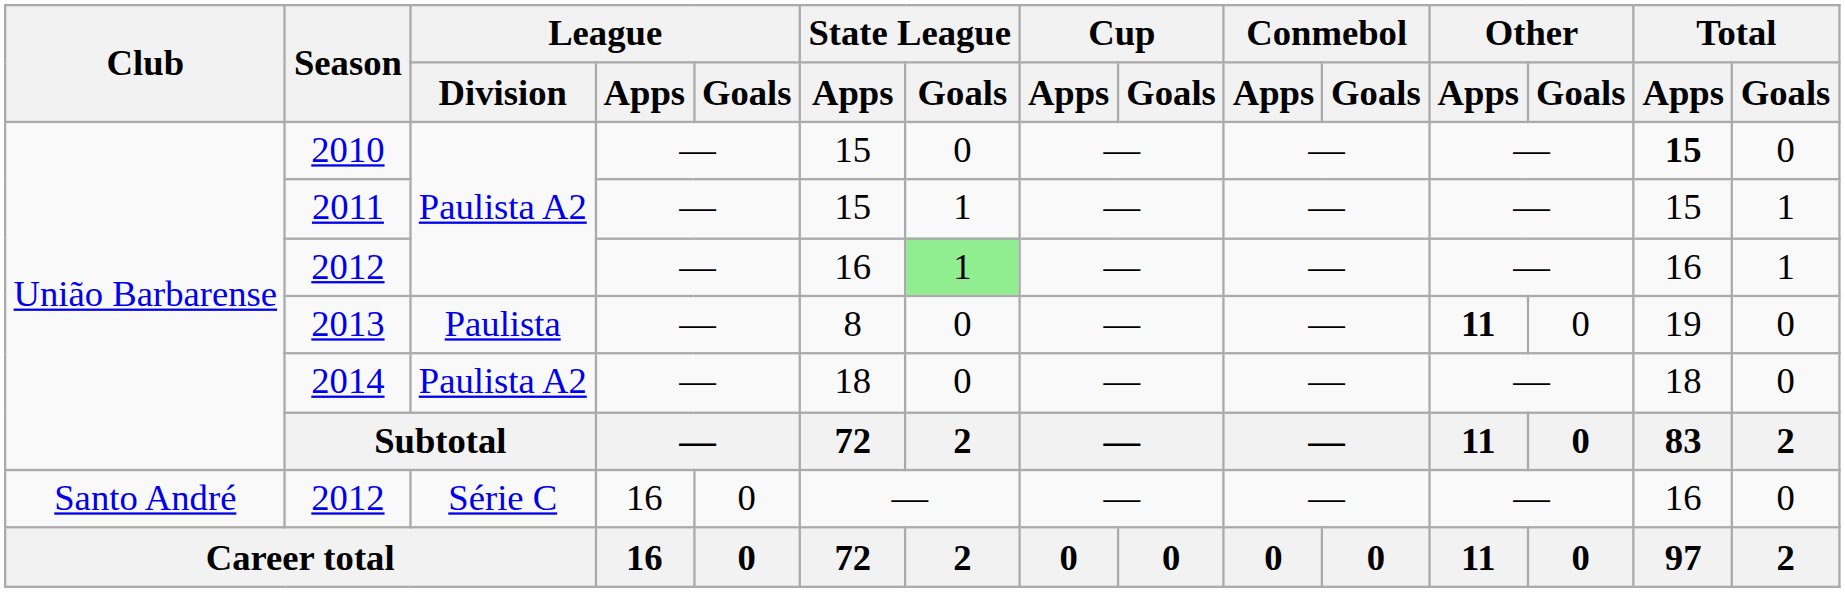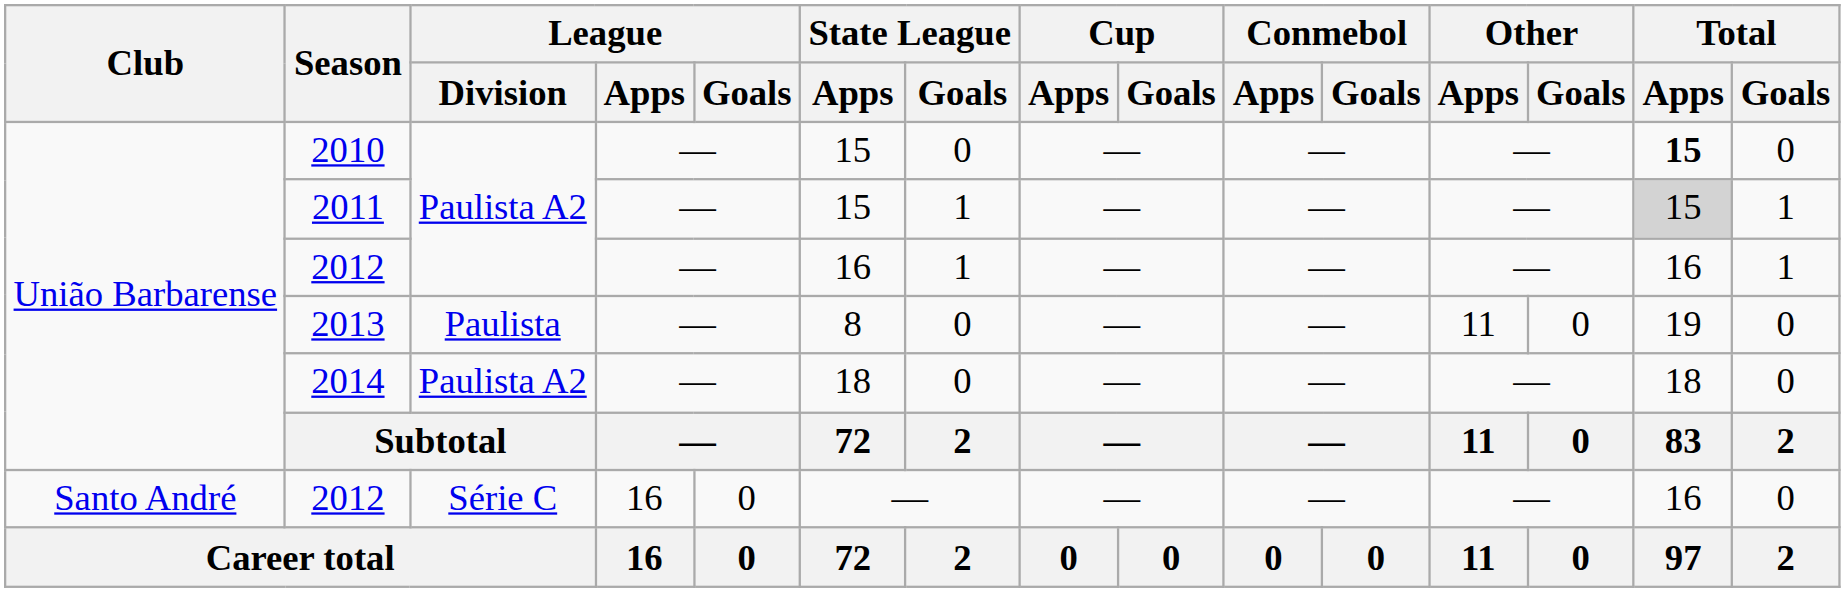2011 | Total / Apps: no background -> lightgrey background
2012 / Paulista A2 | State League / Goals: lightgreen background -> no background
2013 | Other / Apps: bold -> normal
